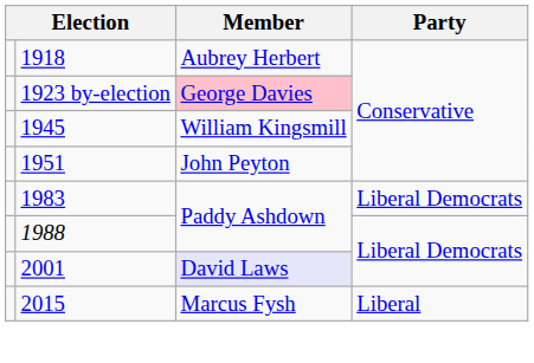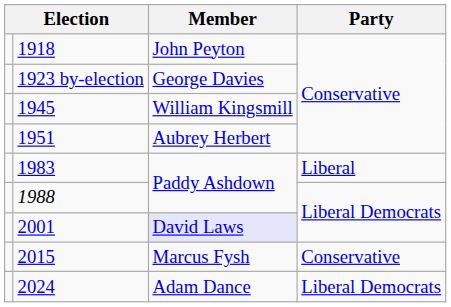1918 | Member: Aubrey Herbert -> John Peyton
1923 by-election | Member: pink background -> no background
1951 | Member: John Peyton -> Aubrey Herbert
1983 | Party: Liberal Democrats -> Liberal
2015 | Party: Liberal -> Conservative
+ row: 2024 | Adam Dance | Liberal Democrats
